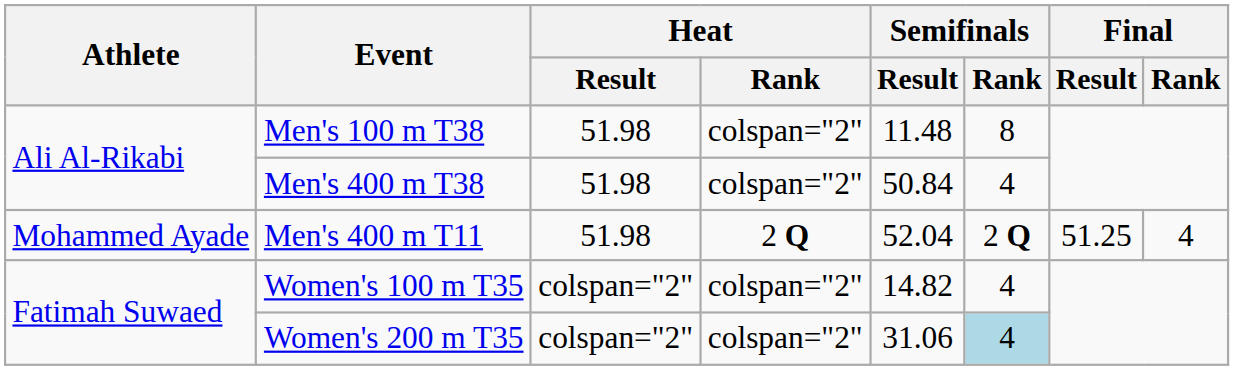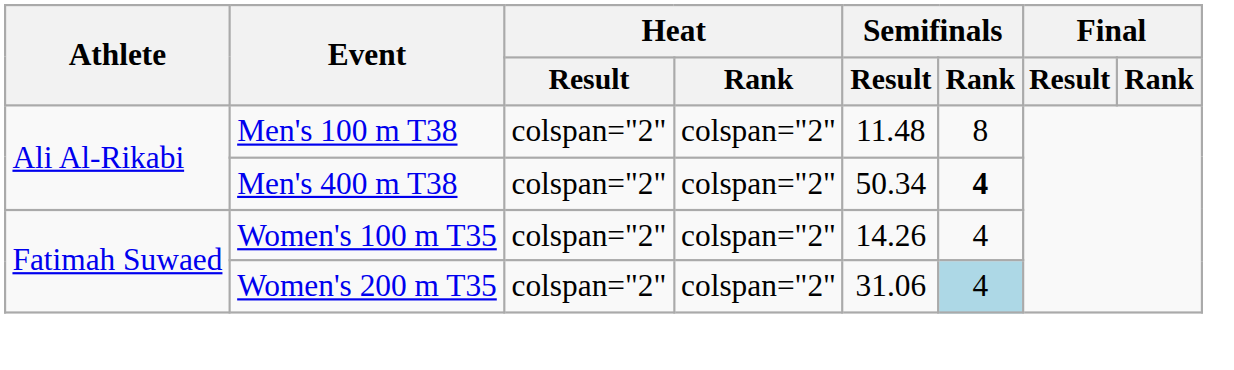Men's 100 m T38 | Heat / Result: 51.98 -> colspan="2"
Men's 400 m T38 | Heat / Result: 51.98 -> colspan="2"
Men's 400 m T38 | Semifinals / Result: 50.84 -> 50.34
Men's 400 m T38 | Semifinals / Rank: normal -> bold
- row: Mohammed Ayade | Men's 400 m T11 | 51.98 | 2 Q | 52.04 | 2 Q | 51.25 | 4
Women's 100 m T35 | Semifinals / Result: 14.82 -> 14.26
